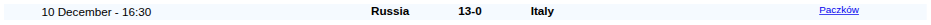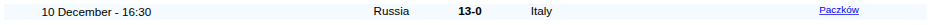Russia | column 2: bold -> normal
Russia | column 4: bold -> normal
